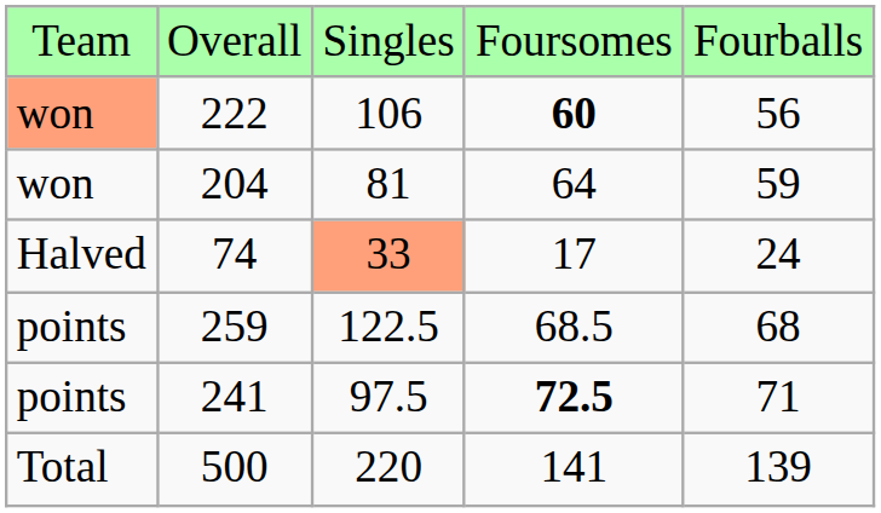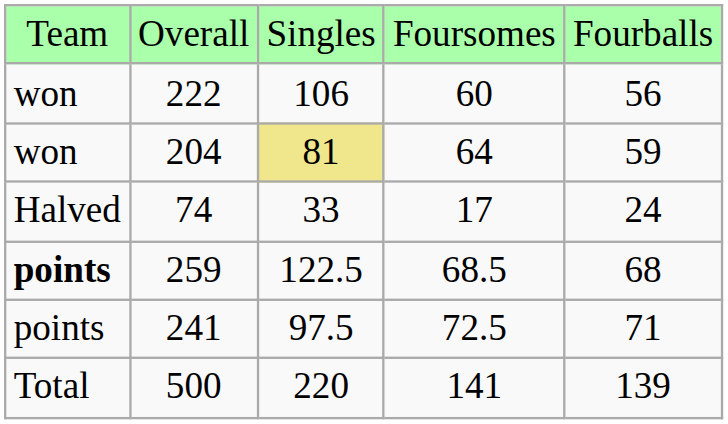222 | column 1: lightsalmon background -> no background
222 | column 4: bold -> normal
204 | column 3: no background -> khaki background
74 | column 3: lightsalmon background -> no background
259 | column 1: normal -> bold
241 | column 4: bold -> normal
